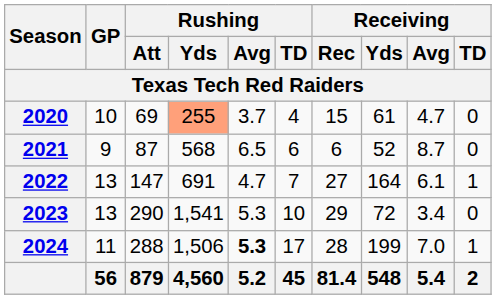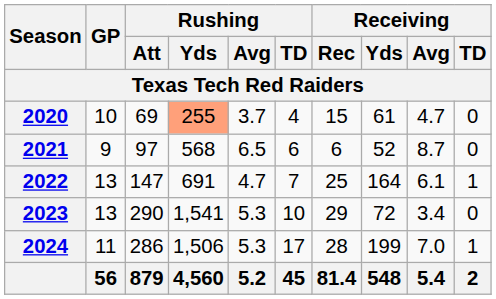2021 | Rushing / Att: 87 -> 97
2022 | Receiving / Rec: 27 -> 25
2024 | Rushing / Att: 288 -> 286
2024 | Rushing / Avg: bold -> normal
